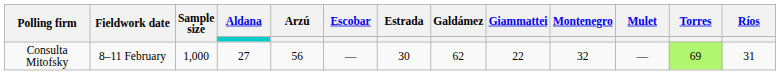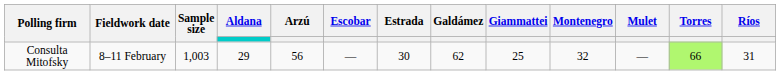Consulta Mitofsky | Sample size: 1,000 -> 1,003
Consulta Mitofsky | Aldana: 27 -> 29
Consulta Mitofsky | Giammattei: 22 -> 25
Consulta Mitofsky | Torres: 69 -> 66
